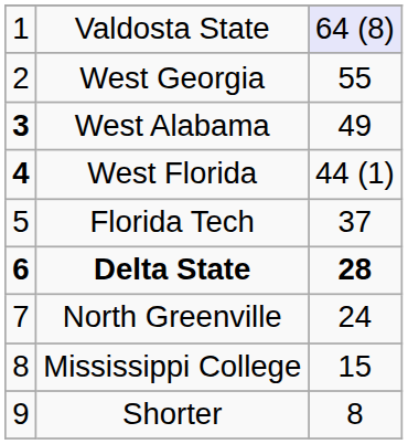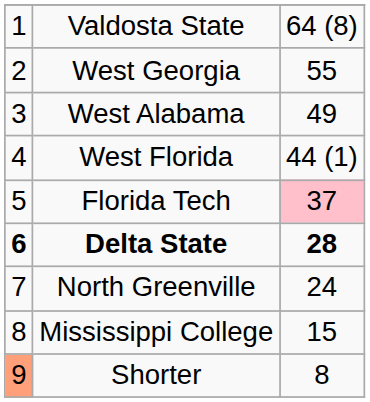Valdosta State | column 3: lavender background -> no background
West Alabama | column 1: bold -> normal
West Florida | column 1: bold -> normal
Florida Tech | column 3: no background -> pink background
Shorter | column 1: no background -> lightsalmon background
